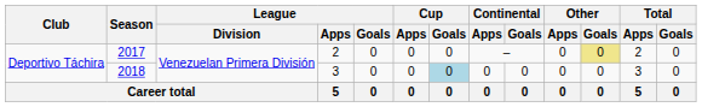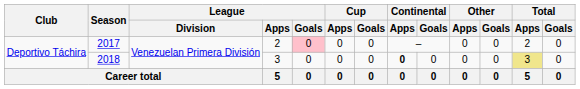2017 | League / Goals: no background -> pink background
2017 | Other / Goals: khaki background -> no background
2018 | Cup / Goals: lightblue background -> no background
2018 | Continental / Apps: normal -> bold
2018 | Total / Apps: no background -> khaki background
